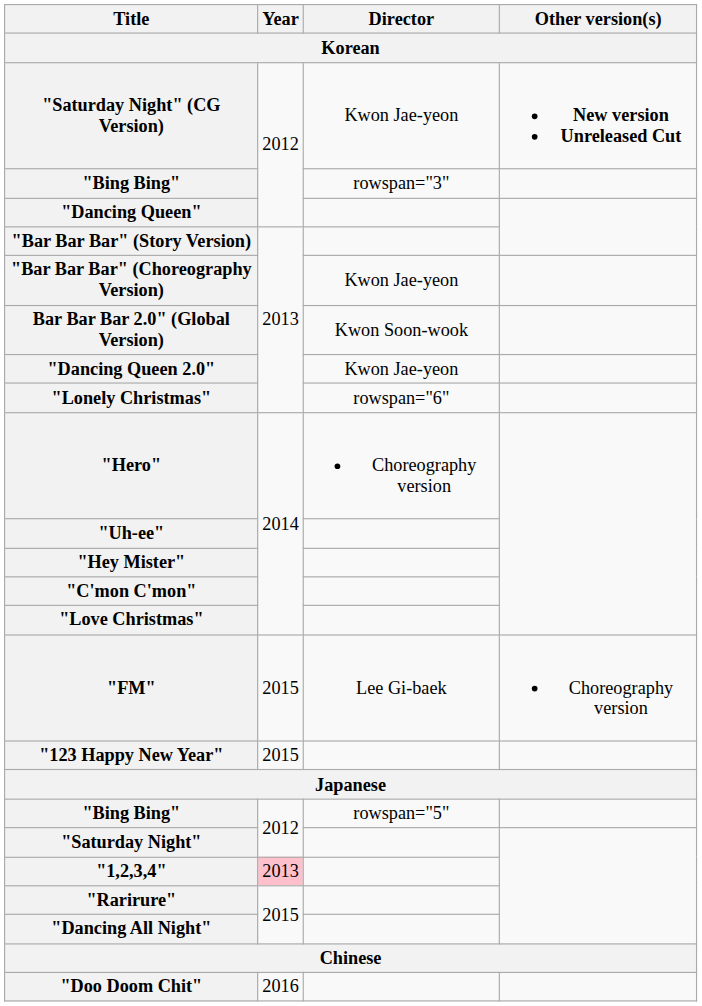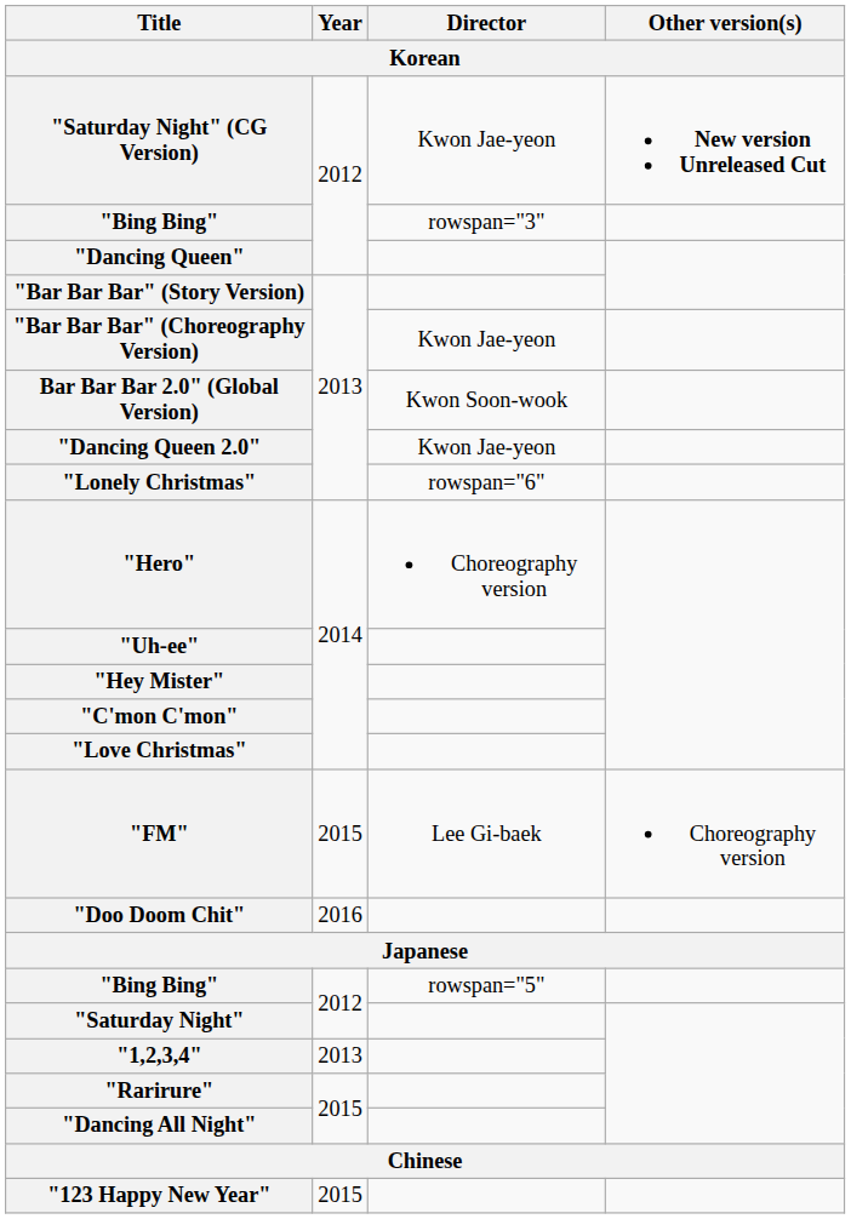rows swapped: "Doo Doom Chit" <-> "123 Happy New Year"
"1,2,3,4" | Year: pink background -> no background
